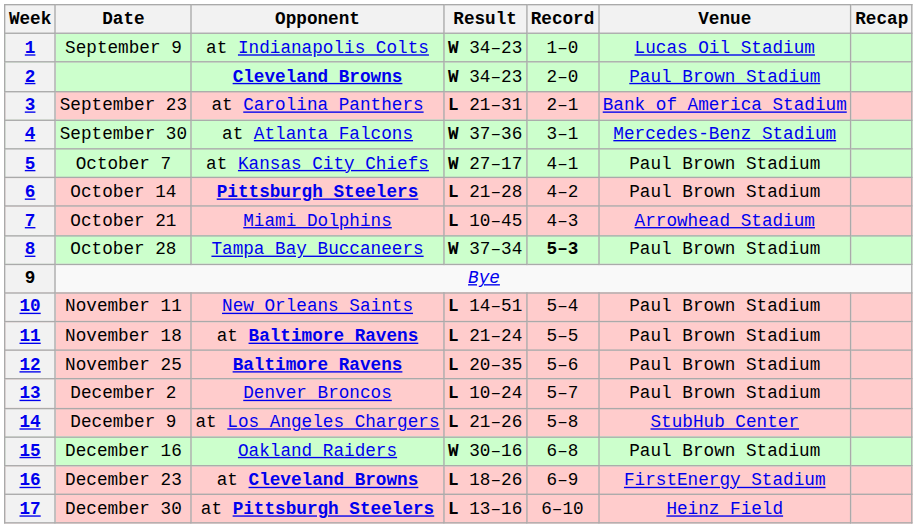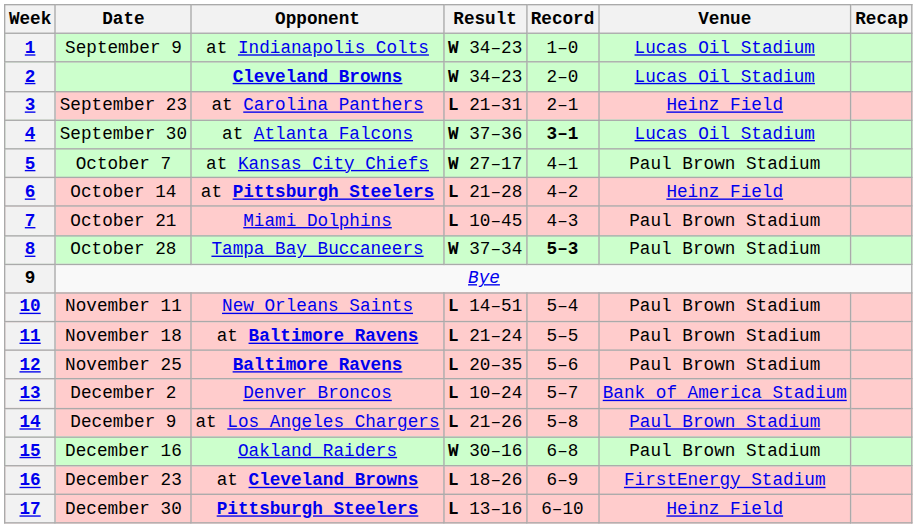2 | Venue: Paul Brown Stadium -> Lucas Oil Stadium
3 | Venue: Bank of America Stadium -> Heinz Field
4 | Record: normal -> bold
4 | Venue: Mercedes-Benz Stadium -> Lucas Oil Stadium
6 | Opponent: Pittsburgh Steelers -> at Pittsburgh Steelers
6 | Venue: Paul Brown Stadium -> Heinz Field
7 | Venue: Arrowhead Stadium -> Paul Brown Stadium
13 | Venue: Paul Brown Stadium -> Bank of America Stadium
14 | Venue: StubHub Center -> Paul Brown Stadium
17 | Opponent: at Pittsburgh Steelers -> Pittsburgh Steelers
